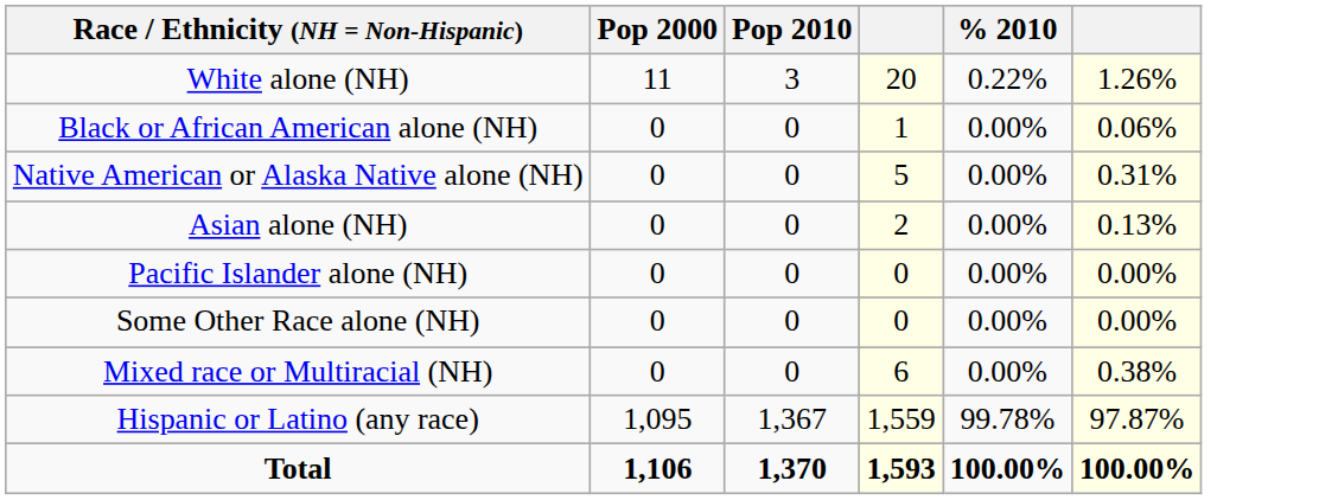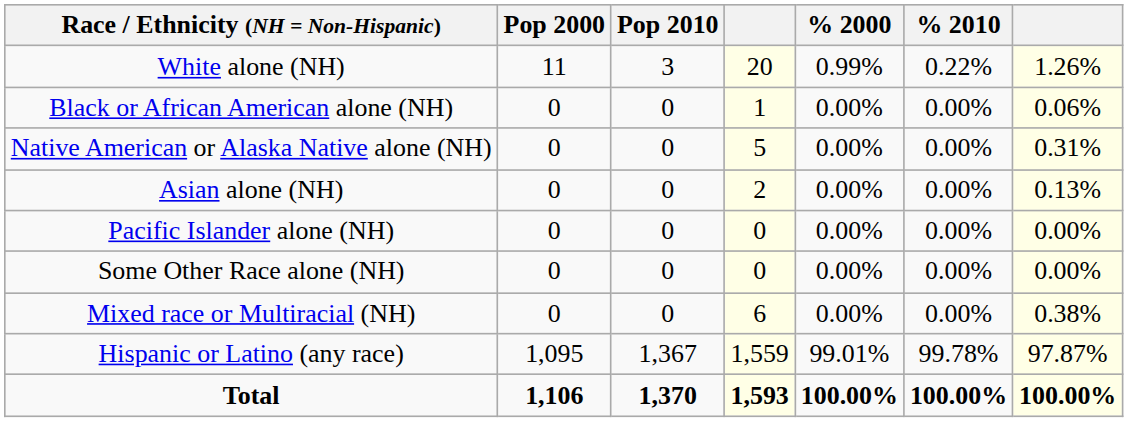+ column: % 2000 | 0.99% | 0.00% | 0.00% | 0.00% | 0.00% | 0.00% | 0.00% | 99.01% | 100.00%
